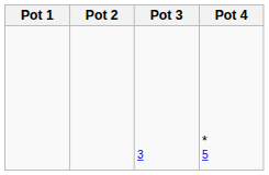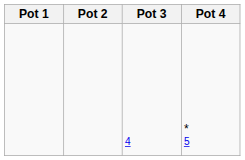row 2 | Pot 3: 3 -> 4
